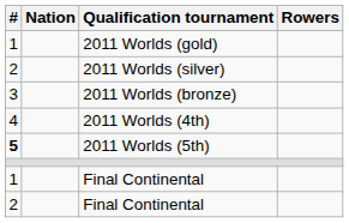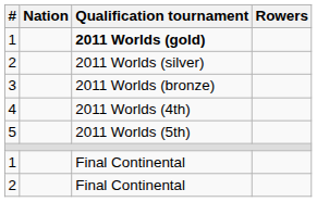2011 Worlds (gold) | Qualification tournament: normal -> bold
2011 Worlds (5th) | #: bold -> normal
